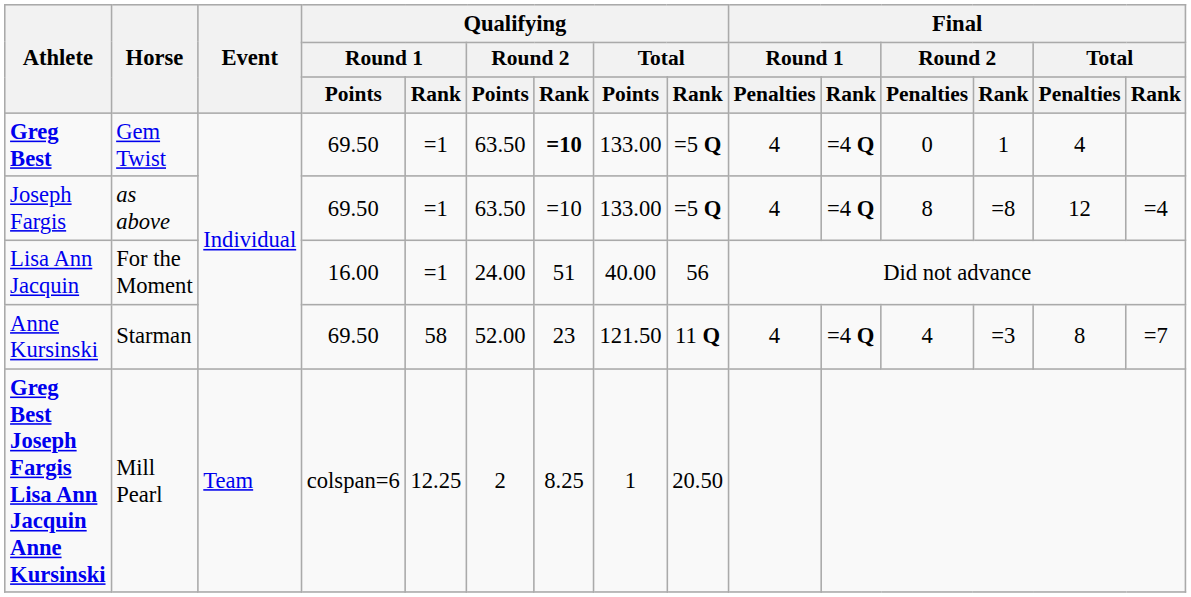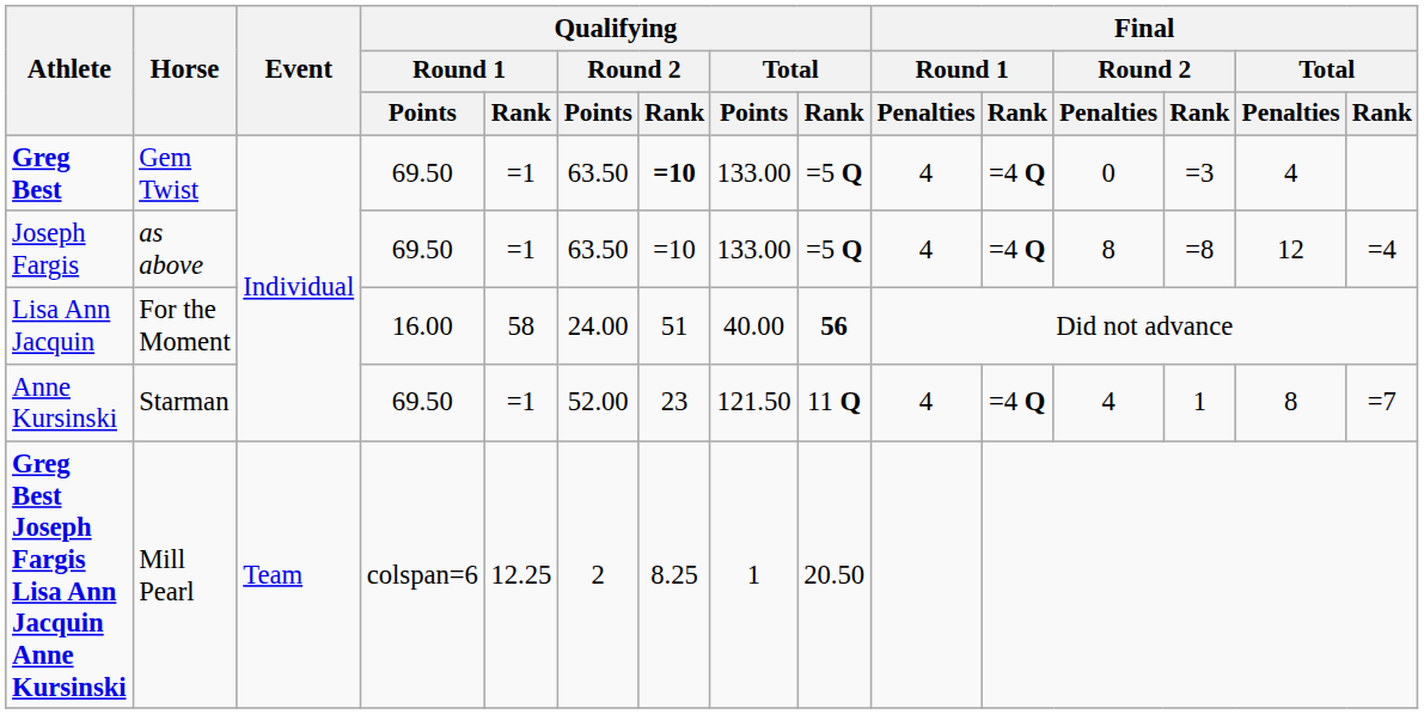Greg Best | Final / Round 2 / Rank: 1 -> =3
Lisa Ann Jacquin | Qualifying / Round 1 / Rank: =1 -> 58
Lisa Ann Jacquin | Qualifying / Total / Rank: normal -> bold
Anne Kursinski | Qualifying / Round 1 / Rank: 58 -> =1
Anne Kursinski | Final / Round 2 / Rank: =3 -> 1
